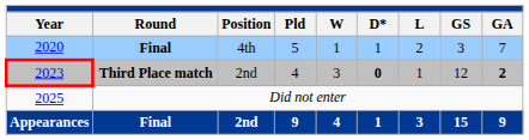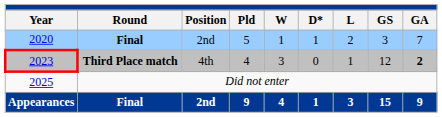2020 | Position: 4th -> 2nd
2023 | Position: 2nd -> 4th
2023 | D*: bold -> normal
